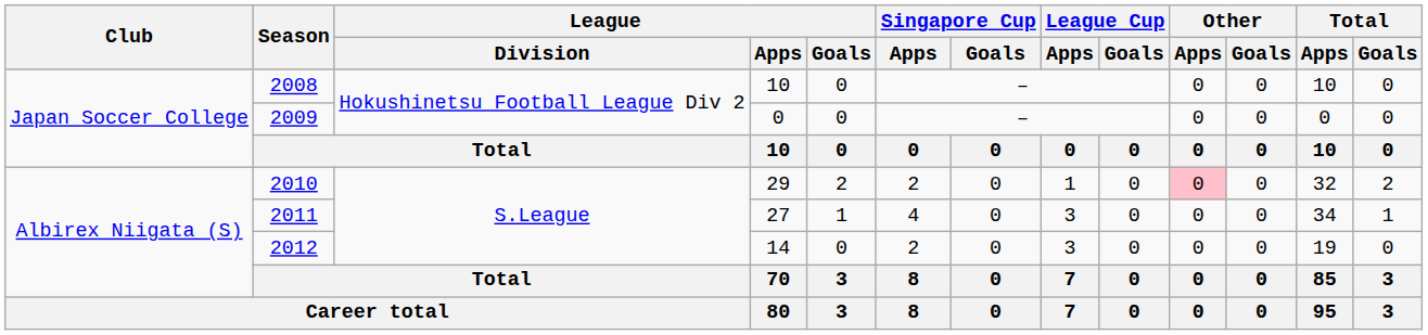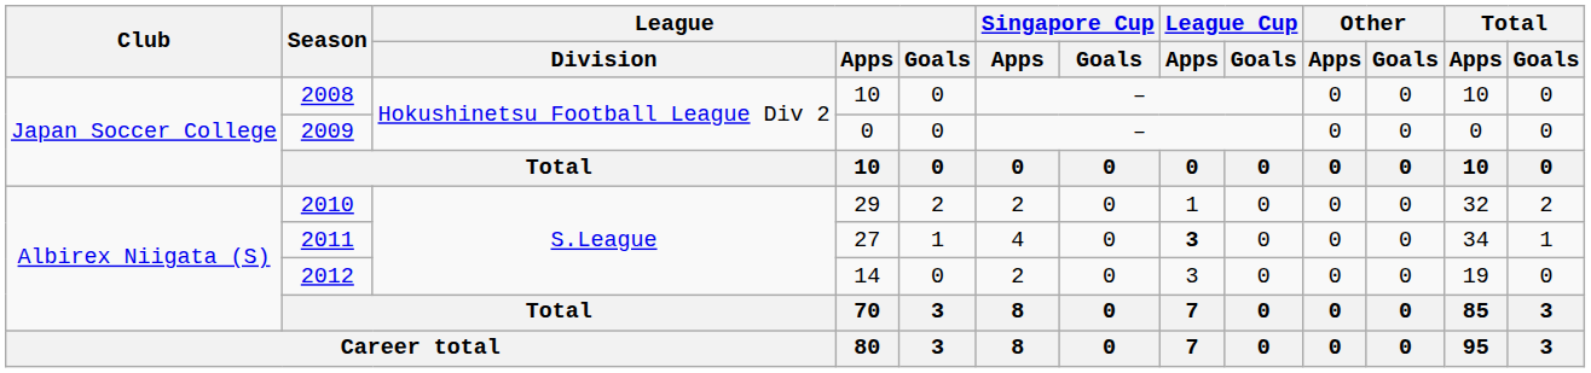2010 | Other / Apps: pink background -> no background
2011 | League Cup / Apps: normal -> bold
